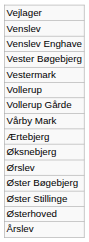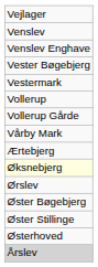row 10 | column 1: no background -> lightyellow background
row 15 | column 1: no background -> lightgrey background
